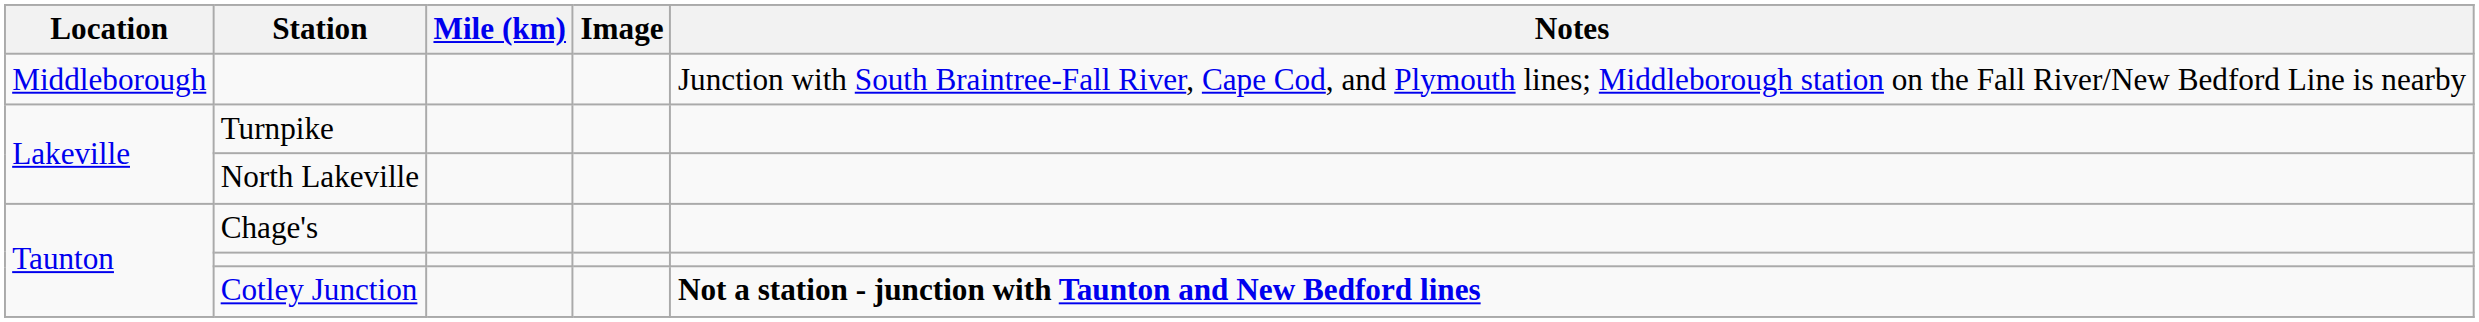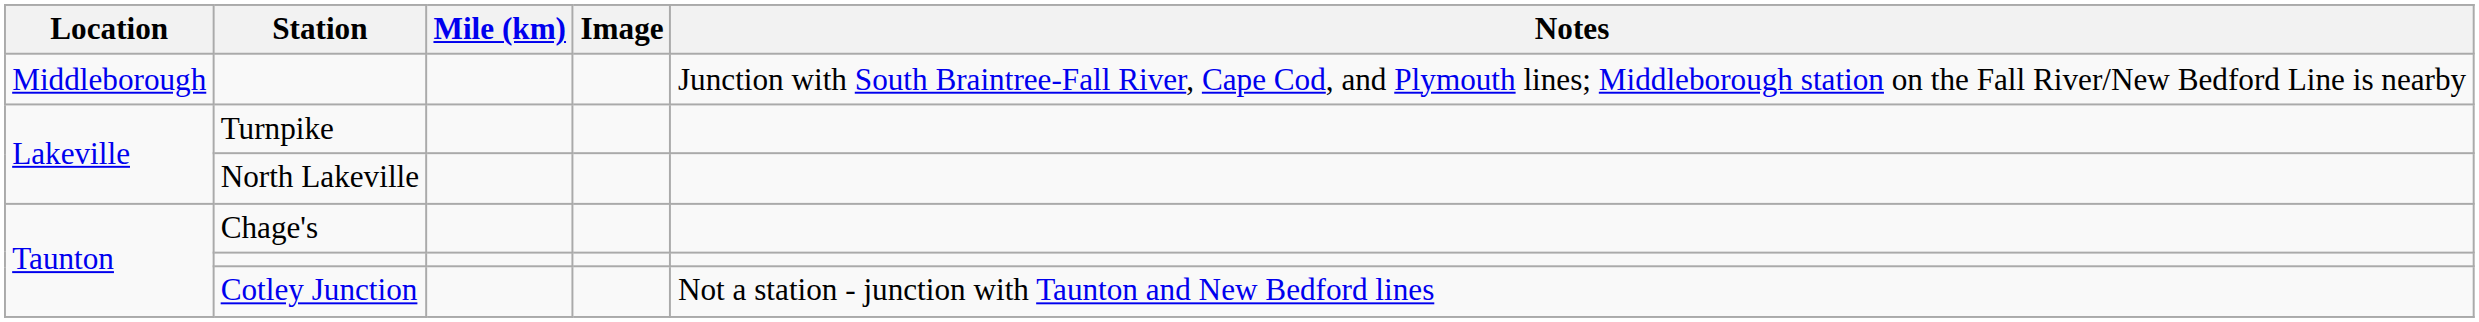Cotley Junction | Notes: bold -> normal
